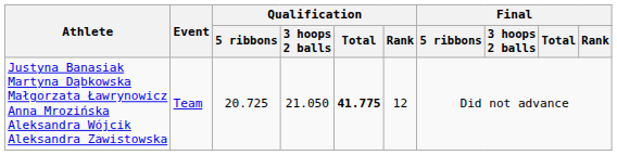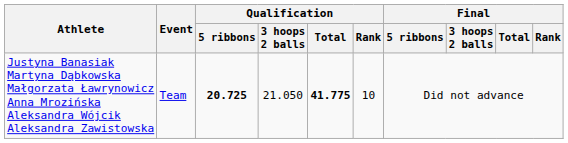row 3 | Qualification / 5 ribbons: normal -> bold
row 3 | Qualification / Rank: 12 -> 10
